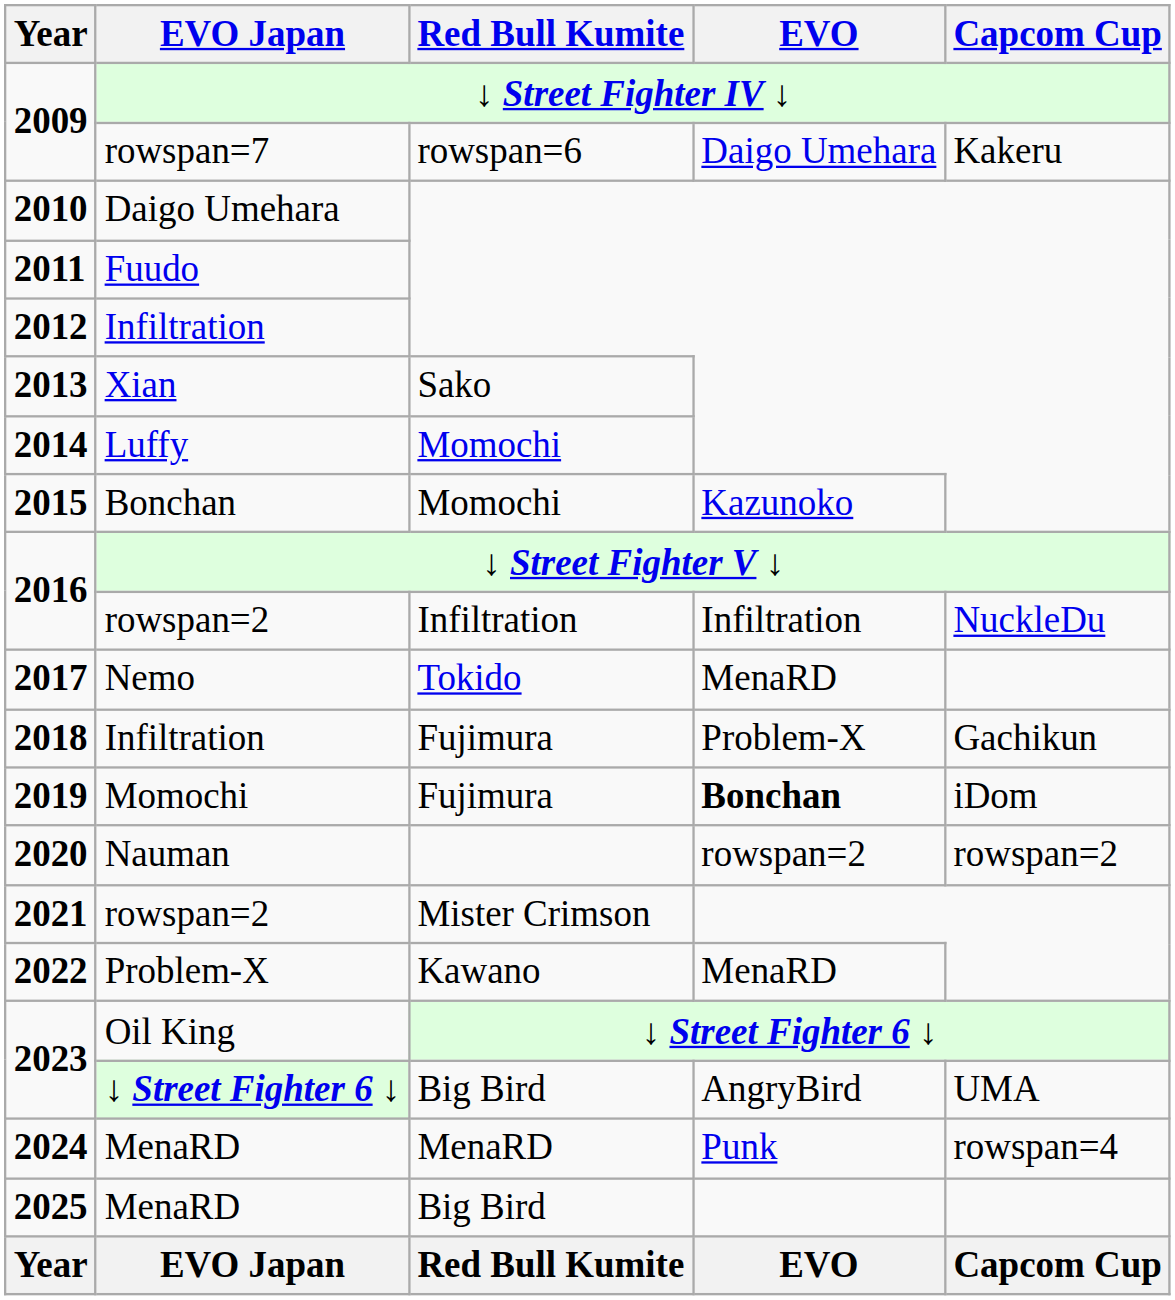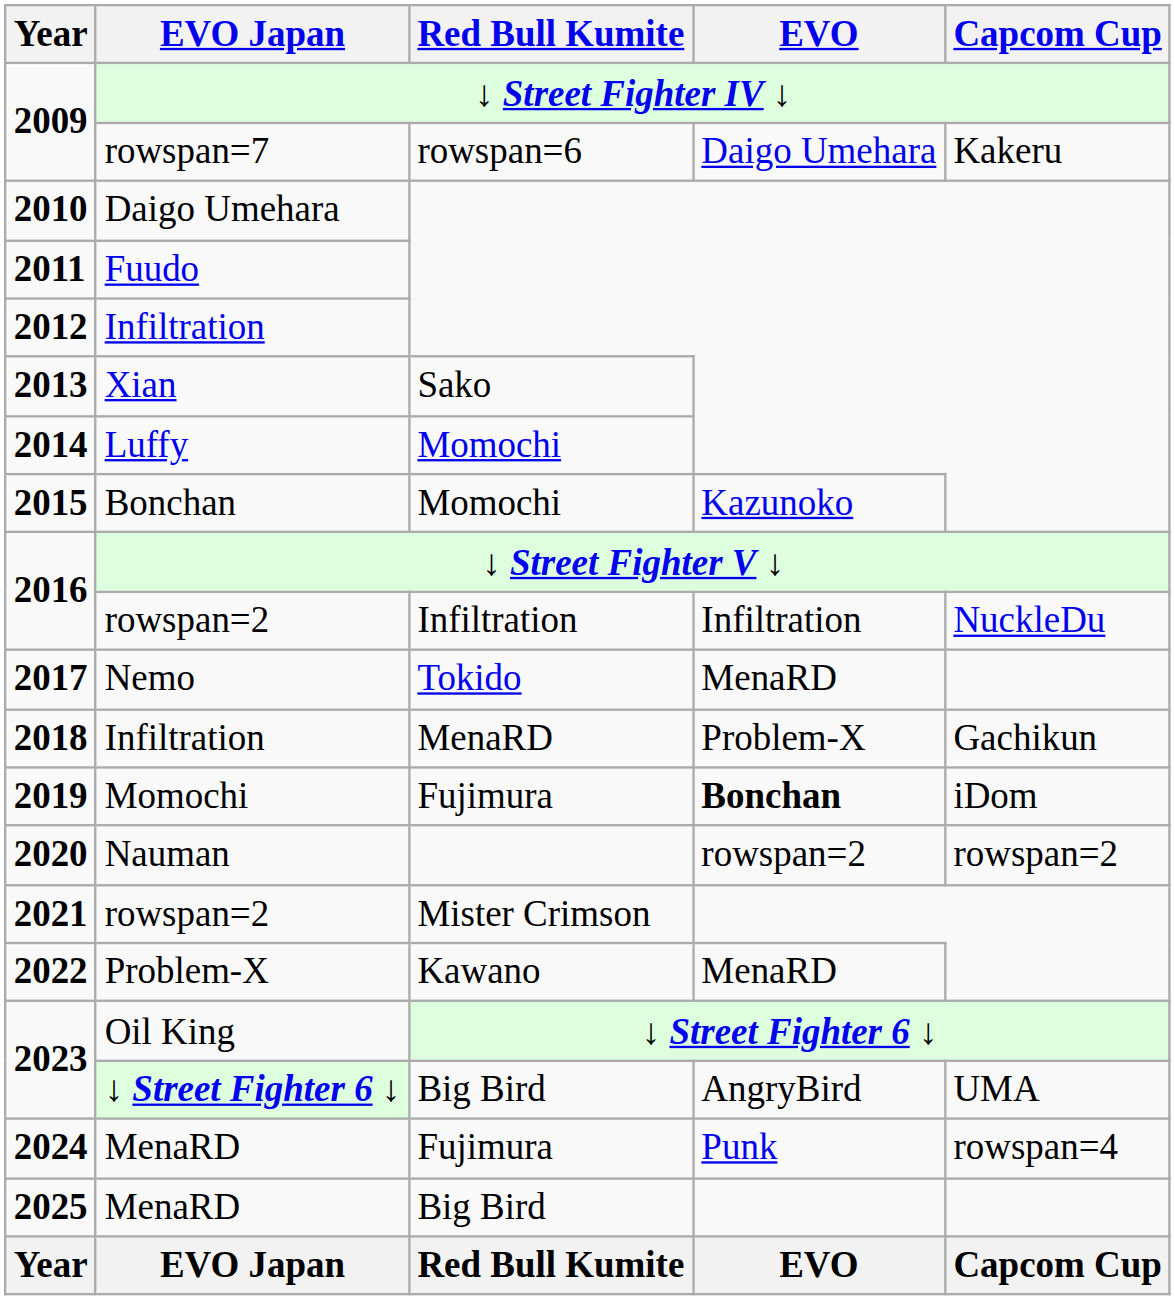2018 | Red Bull Kumite: Fujimura -> MenaRD
2024 | Red Bull Kumite: MenaRD -> Fujimura
